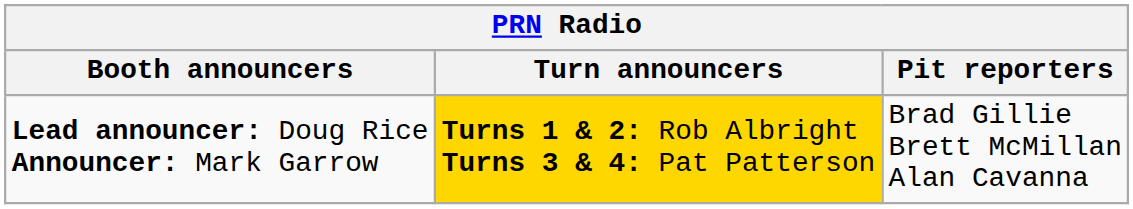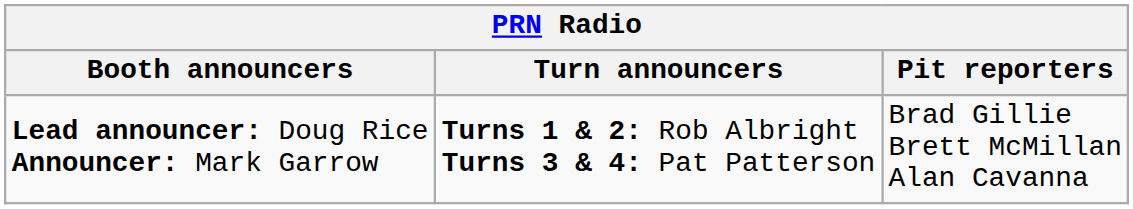Lead announcer: Doug Rice Announcer: Mark Garrow | Turn announcers: gold background -> no background
